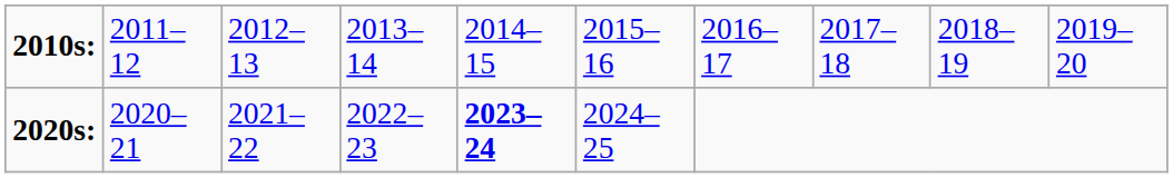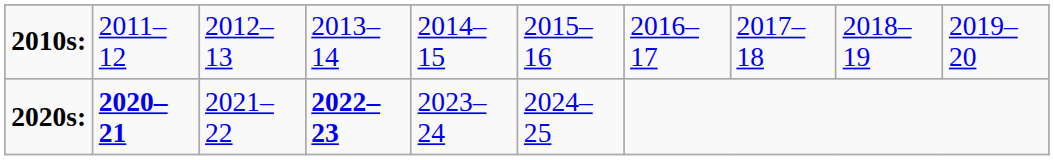2020s: | column 2: normal -> bold
2020s: | column 4: normal -> bold
2020s: | column 5: bold -> normal
